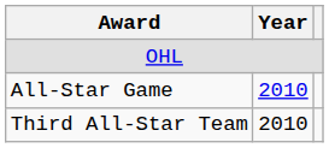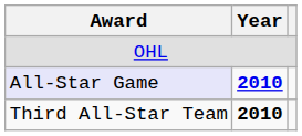All-Star Game | Award: no background -> lavender background
All-Star Game | Year: normal -> bold
Third All-Star Team | Year: normal -> bold
